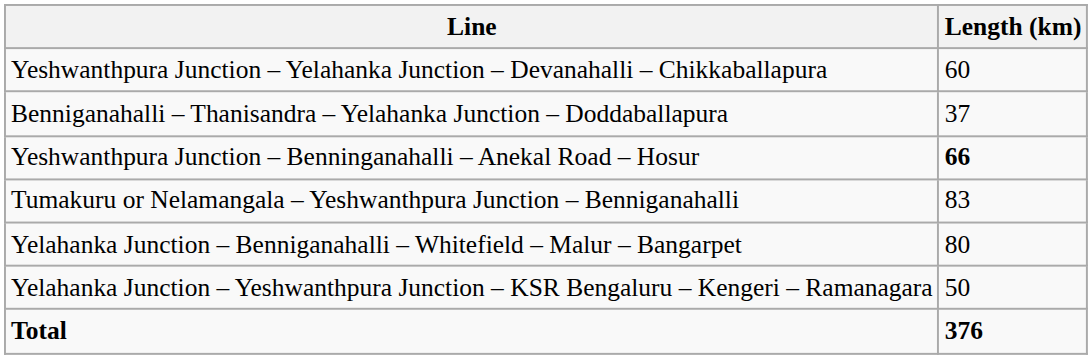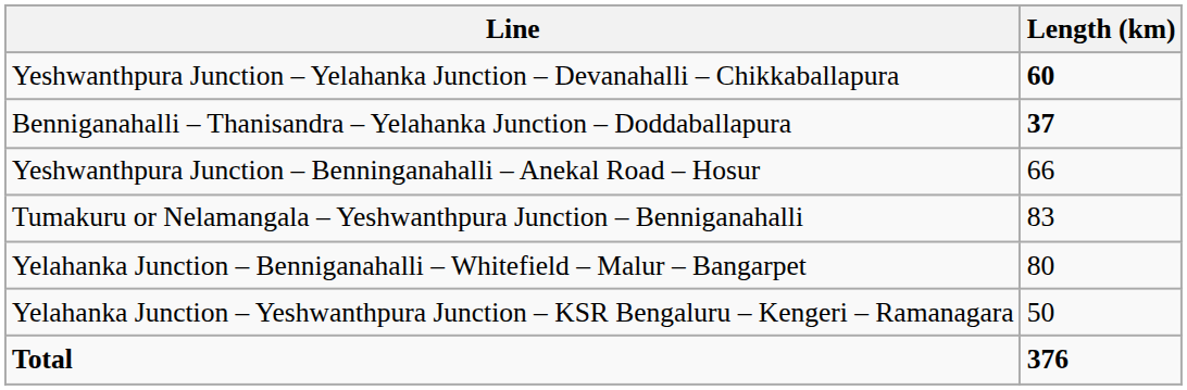row 2 | Length (km): normal -> bold
row 3 | Length (km): normal -> bold
row 4 | Length (km): bold -> normal
